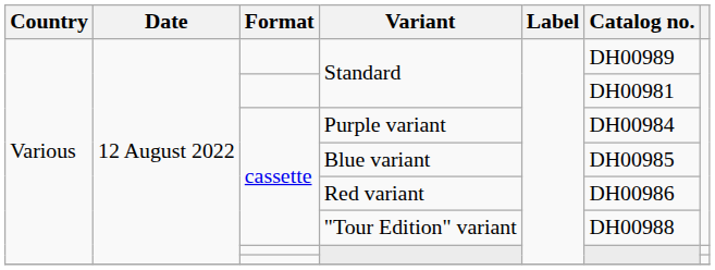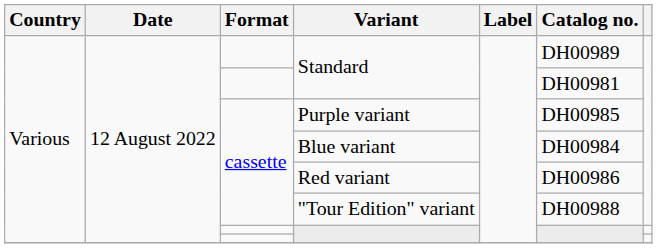Purple variant | Catalog no.: DH00984 -> DH00985
Blue variant | Catalog no.: DH00985 -> DH00984
